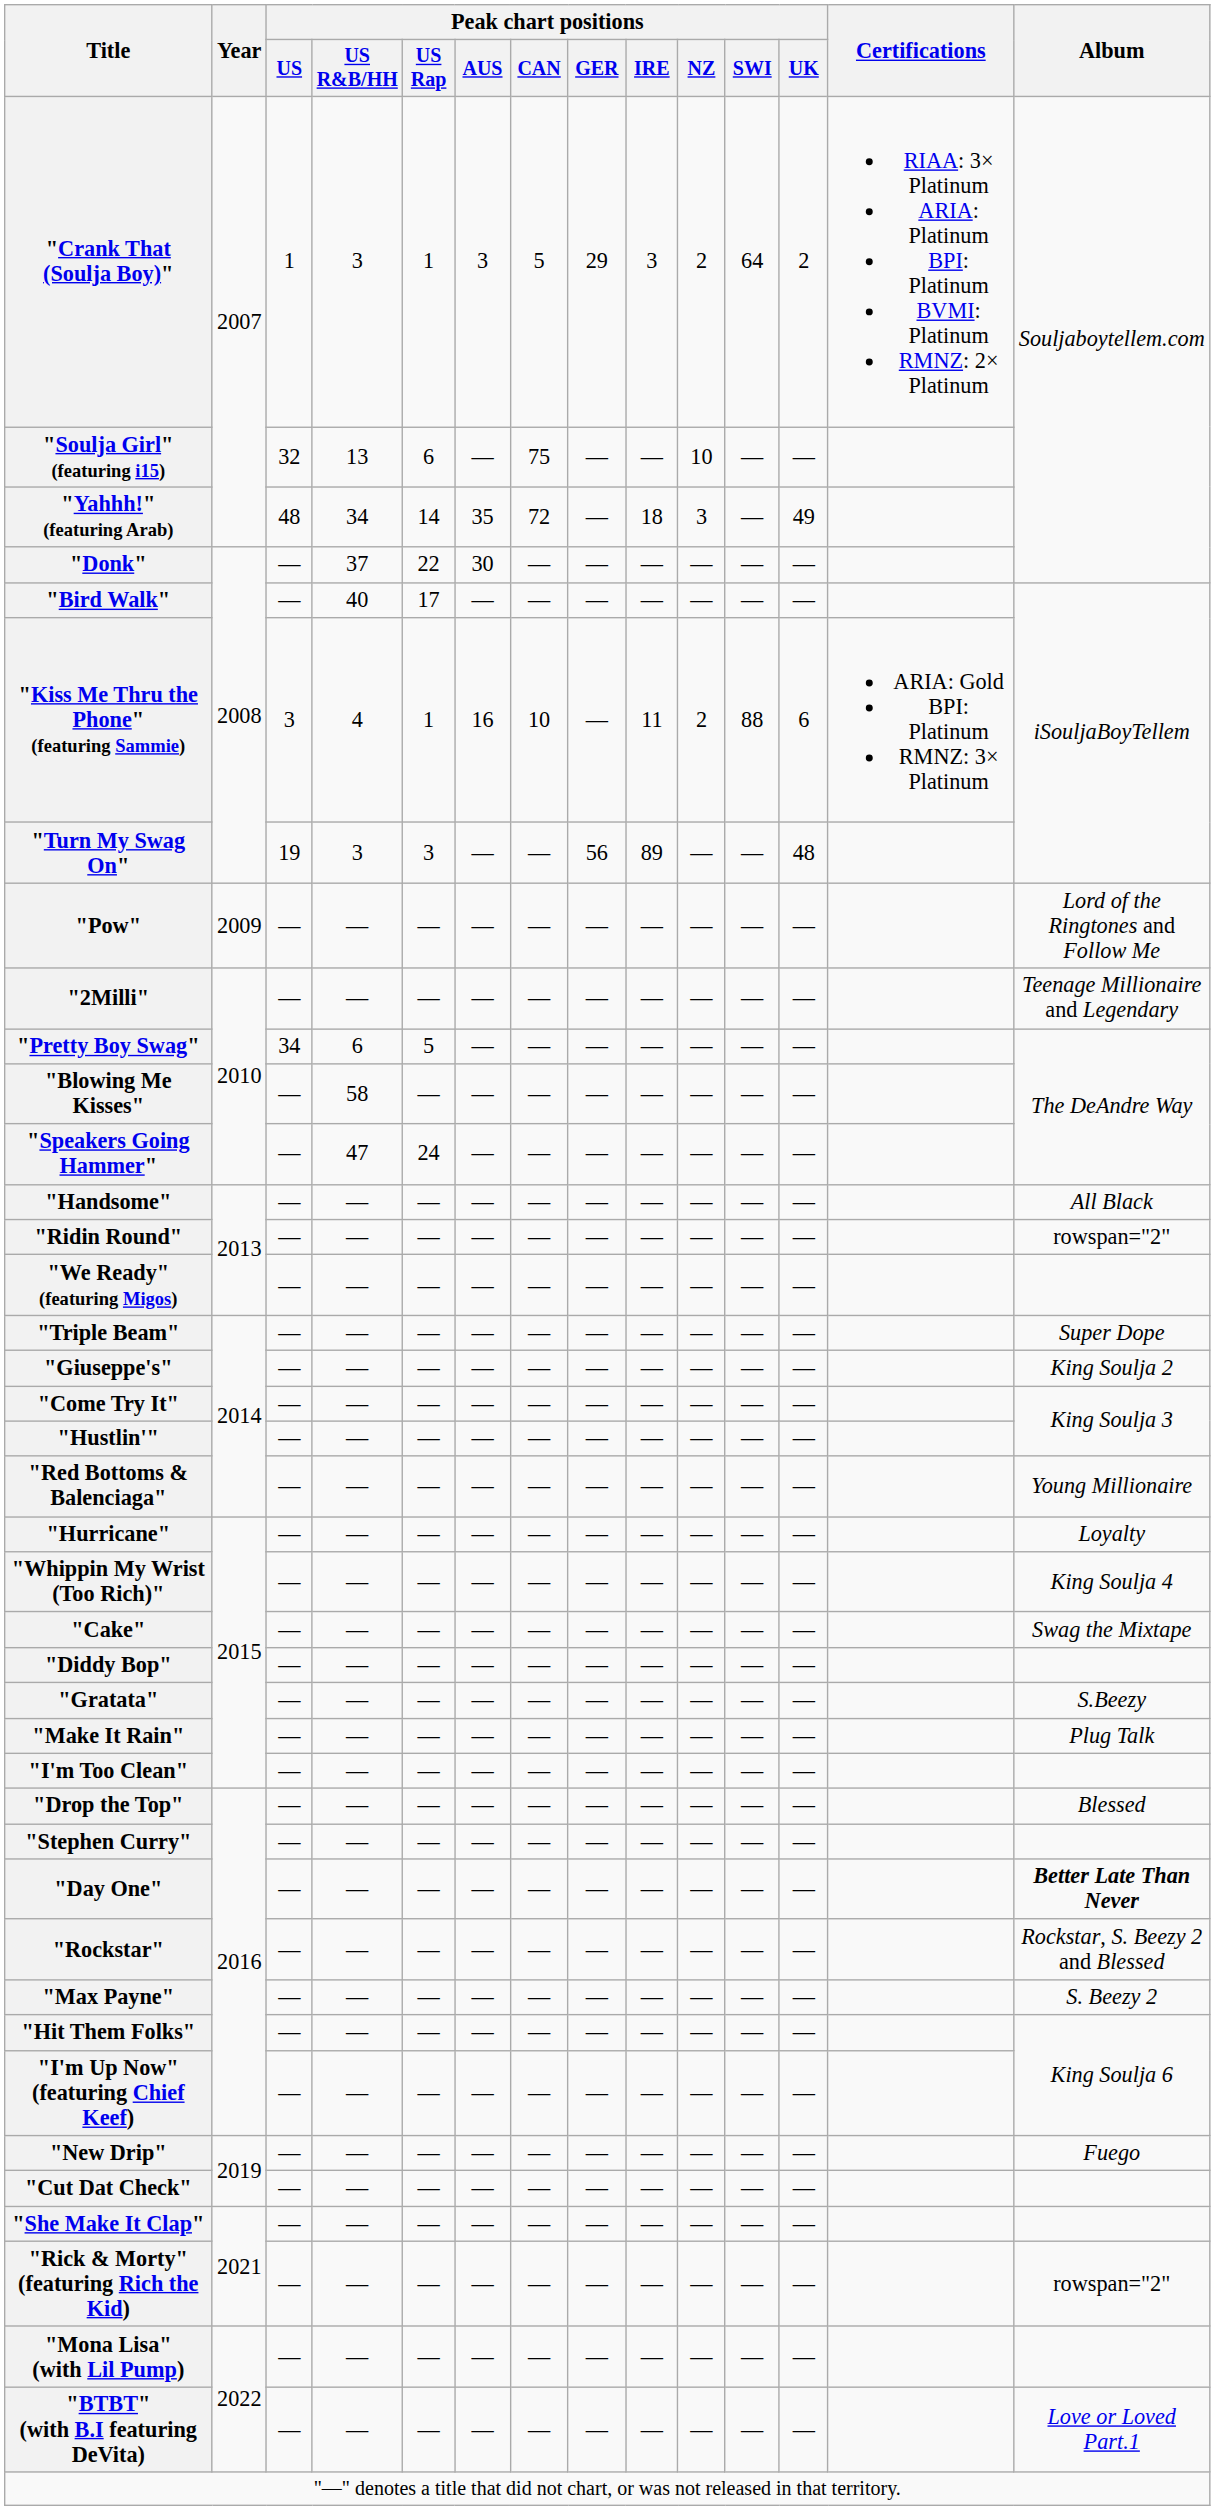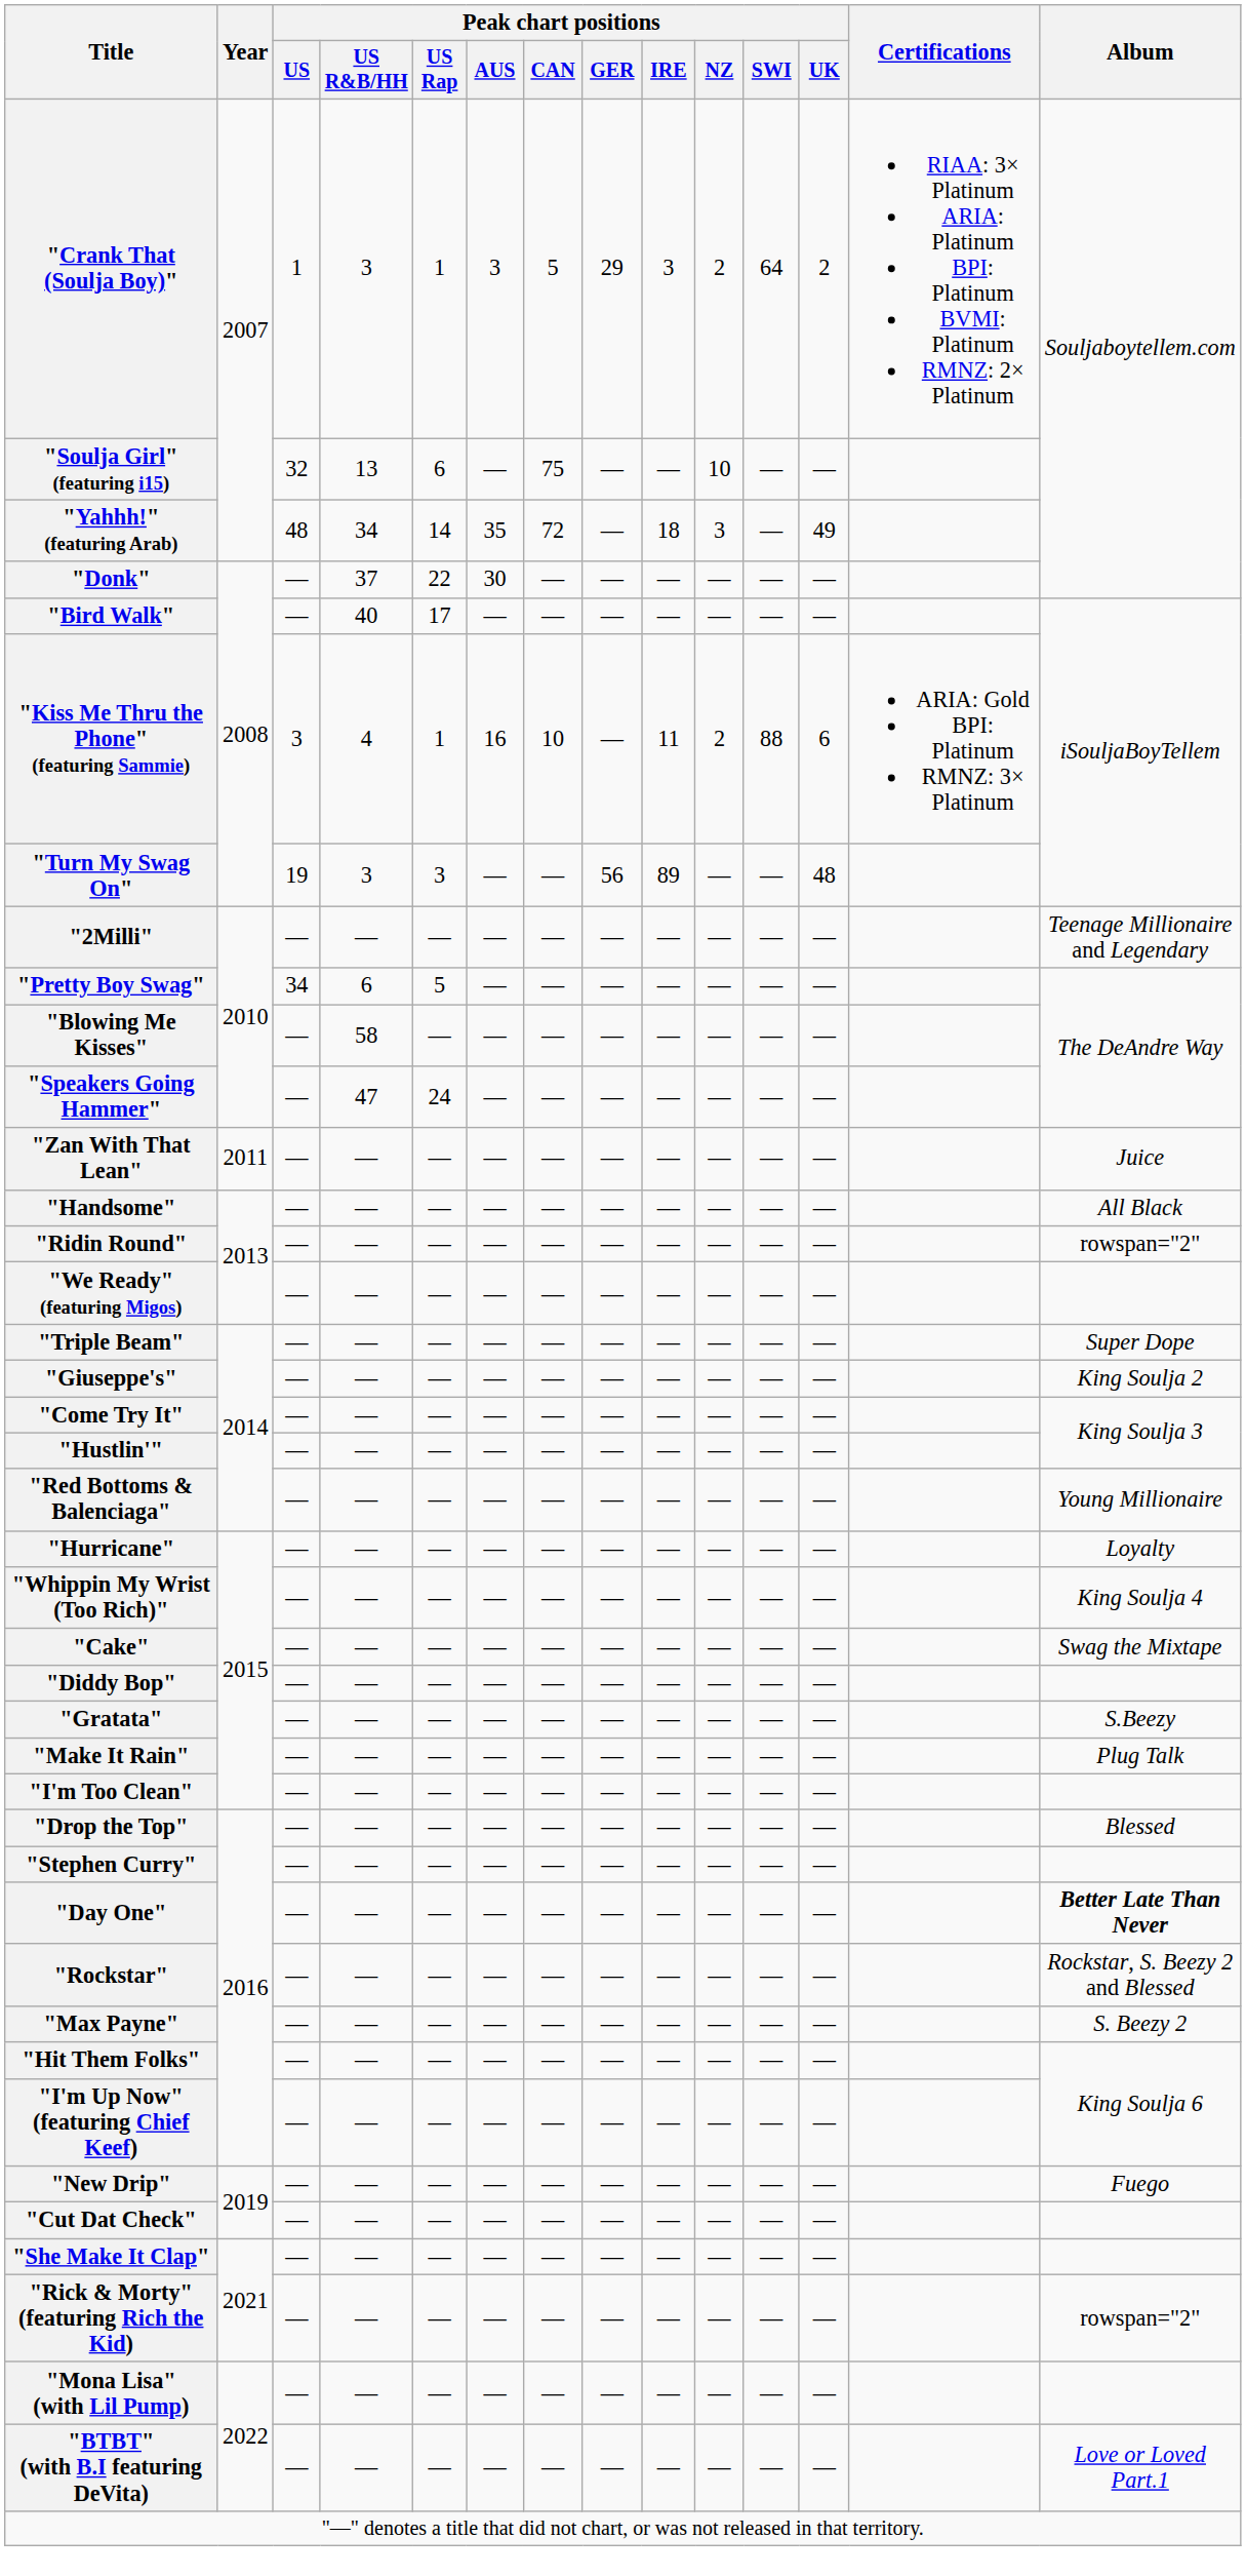- row: "Pow" | 2009 | — | — | — | — | — | — | — | — | — | — | Lord of the Ringtones and Follow Me
+ row: "Zan With That Lean" | 2011 | — | — | — | — | — | — | — | — | — | — | Juice
